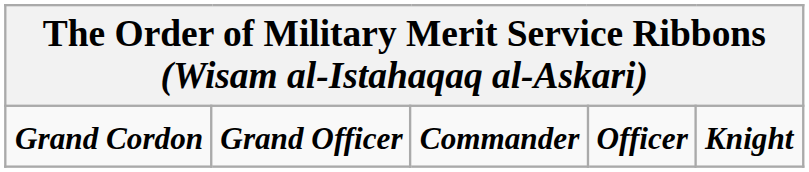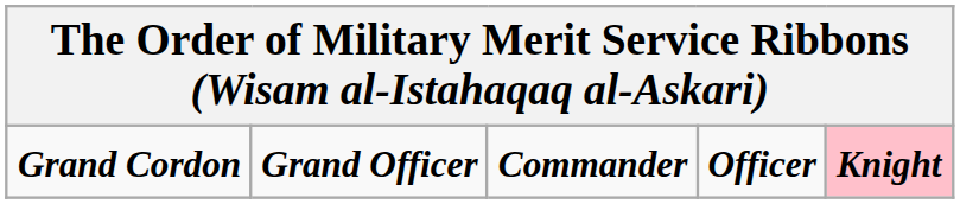Grand Cordon | column 5: no background -> pink background
